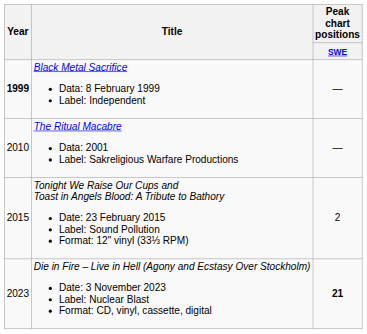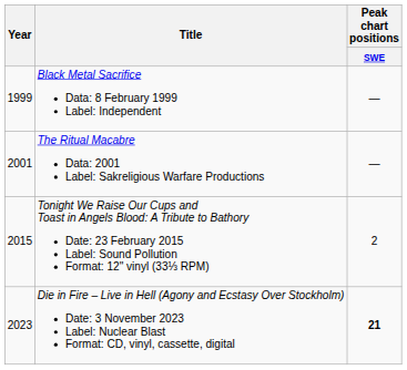row 3 | Year: bold -> normal
row 4 | Year: 2010 -> 2001
